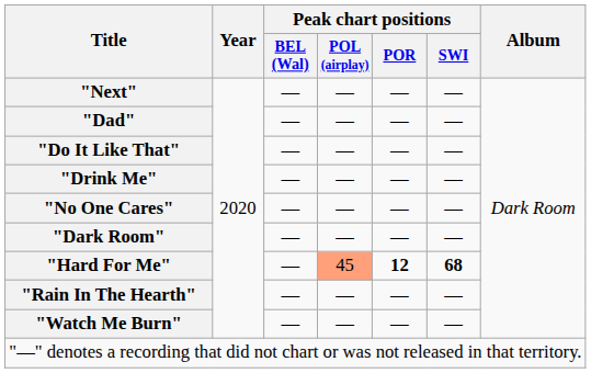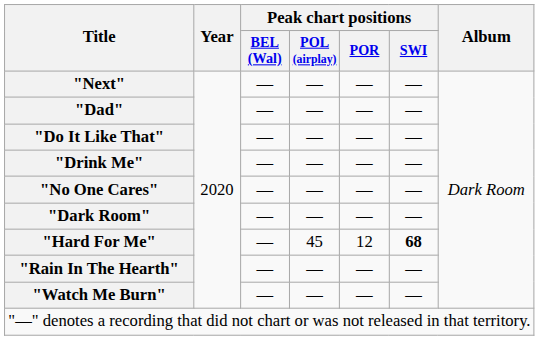"Hard For Me" | Peak chart positions / POL (airplay): lightsalmon background -> no background
"Hard For Me" | Peak chart positions / POR: bold -> normal
